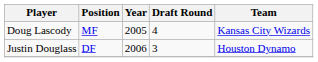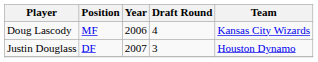Doug Lascody | Year: 2005 -> 2006
Justin Douglass | Year: 2006 -> 2007
